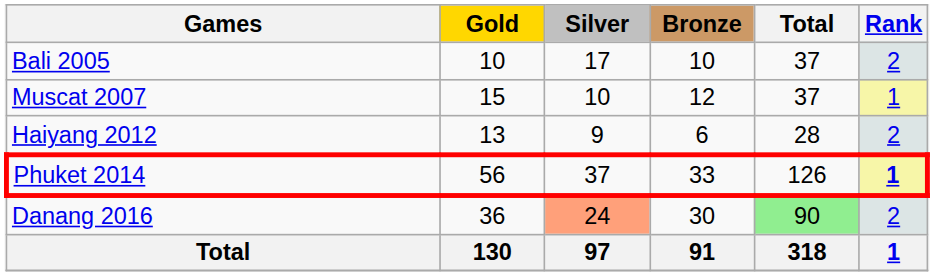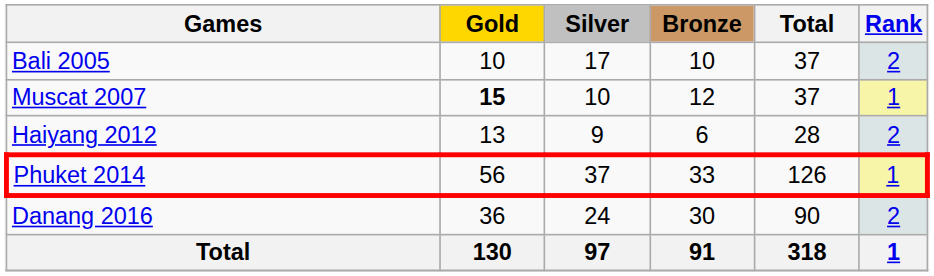Muscat 2007 | Gold: normal -> bold
Phuket 2014 | Rank: bold -> normal
Danang 2016 | Silver: lightsalmon background -> no background
Danang 2016 | Total: lightgreen background -> no background
